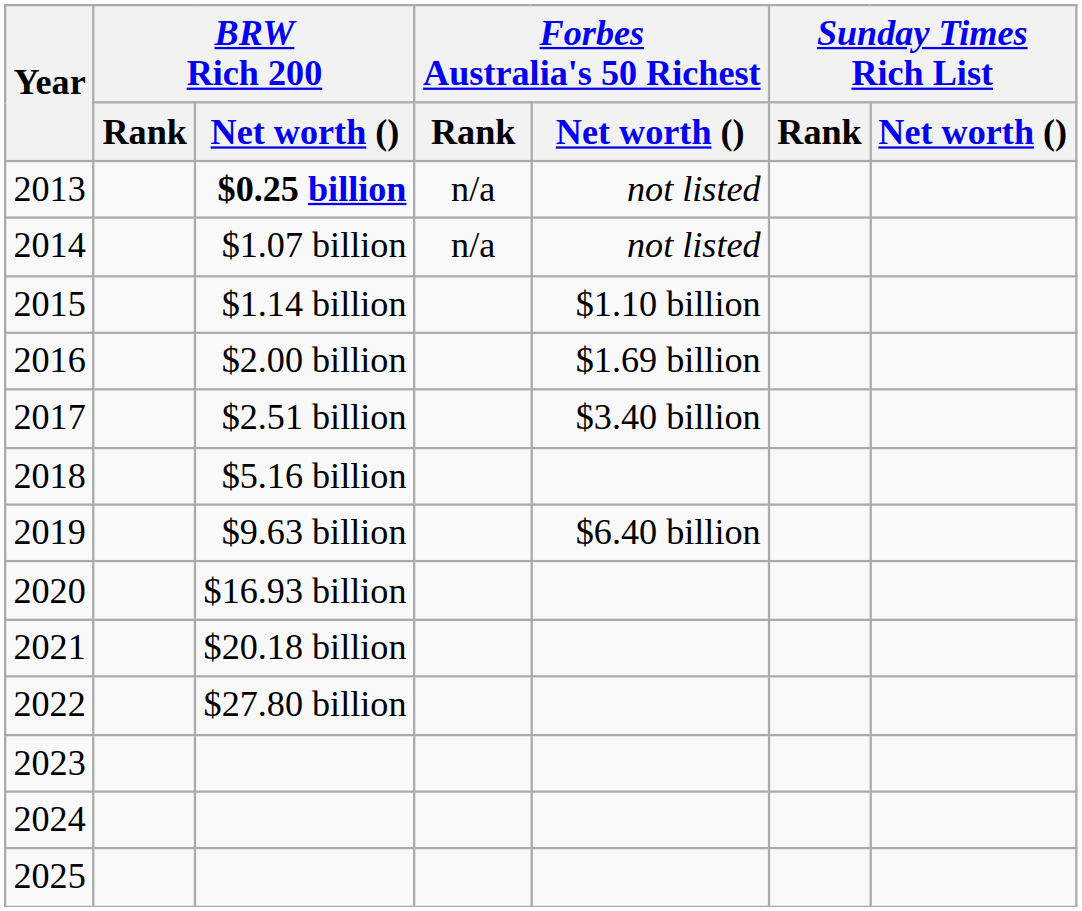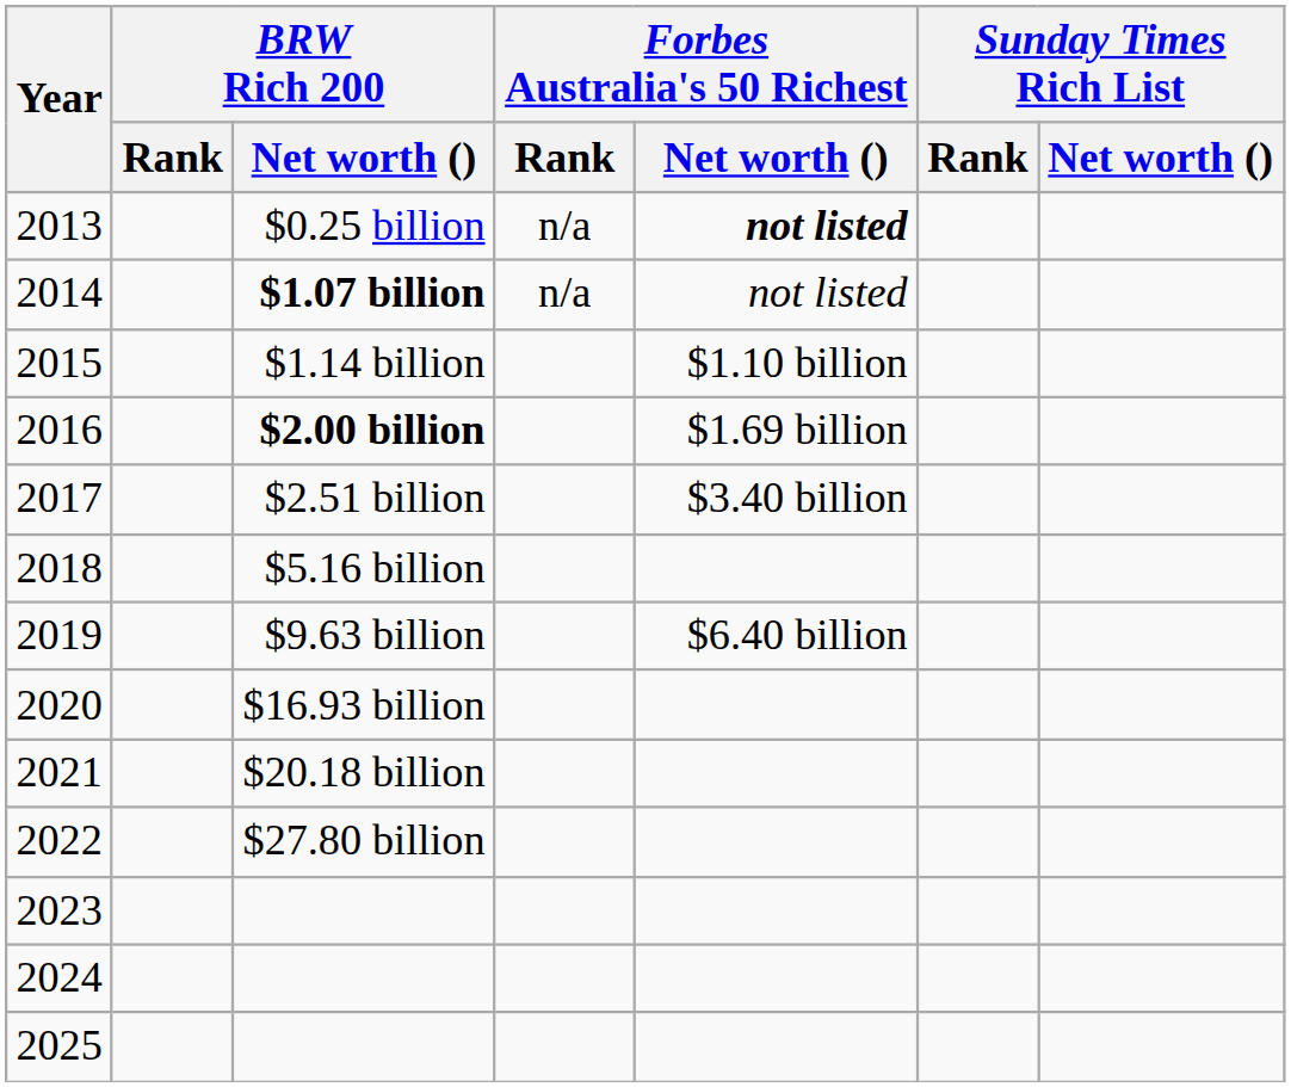2013 | BRW Rich 200 / Net worth (): bold -> normal
2013 | Forbes Australia's 50 Richest / Net worth (): normal -> bold
2014 | BRW Rich 200 / Net worth (): normal -> bold
2016 | BRW Rich 200 / Net worth (): normal -> bold
